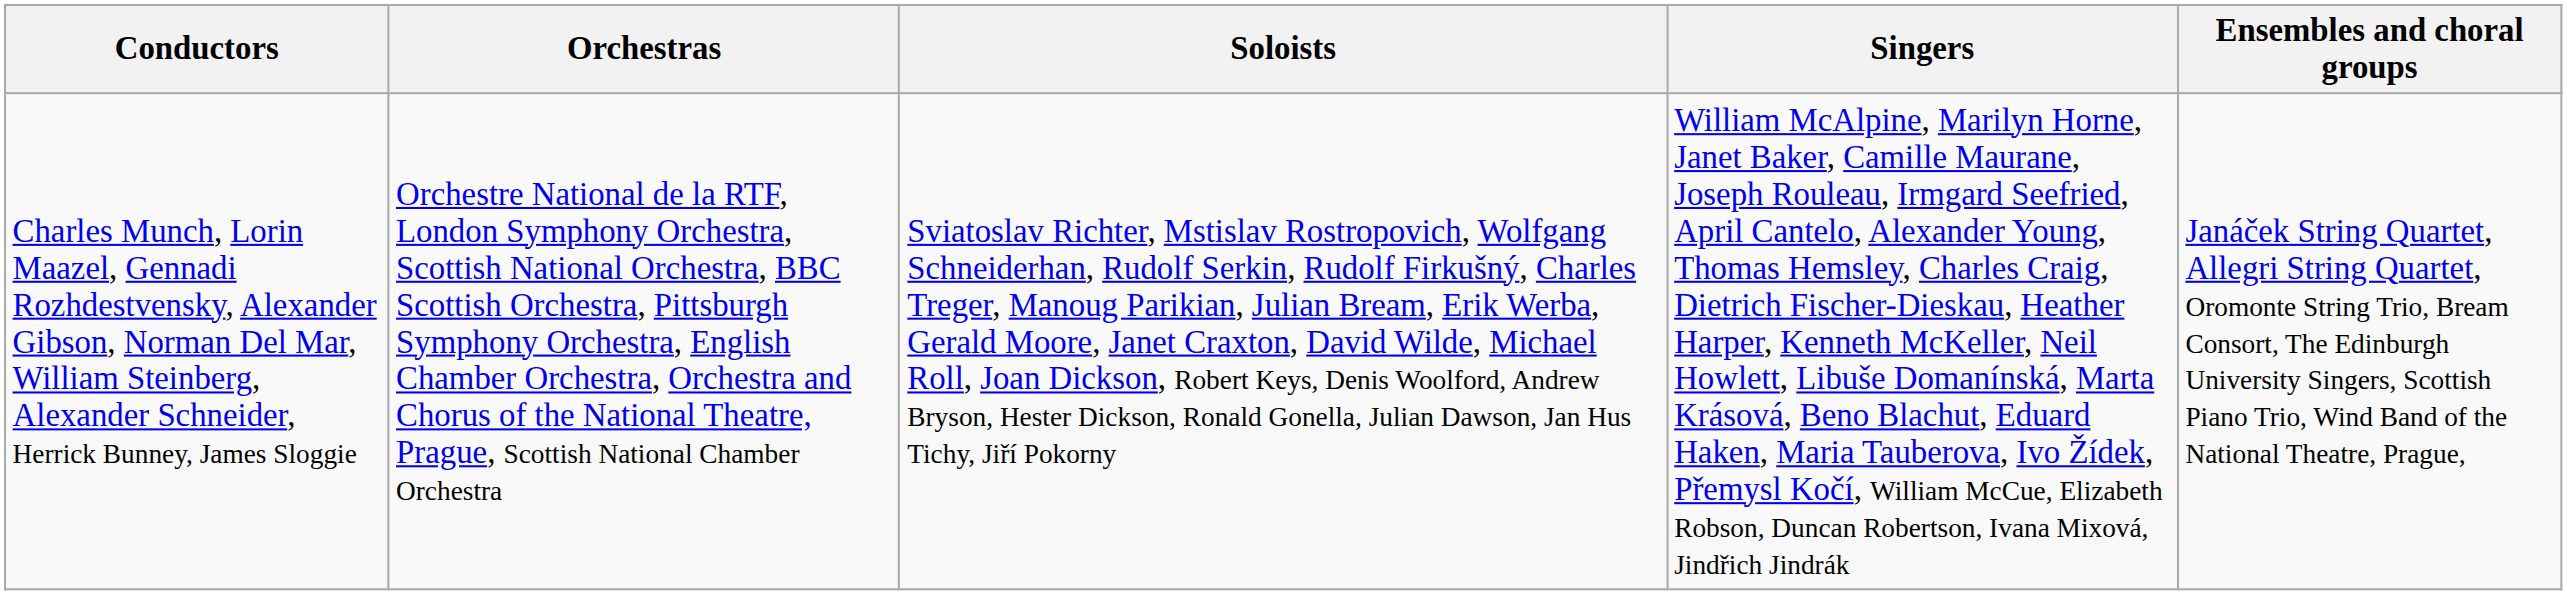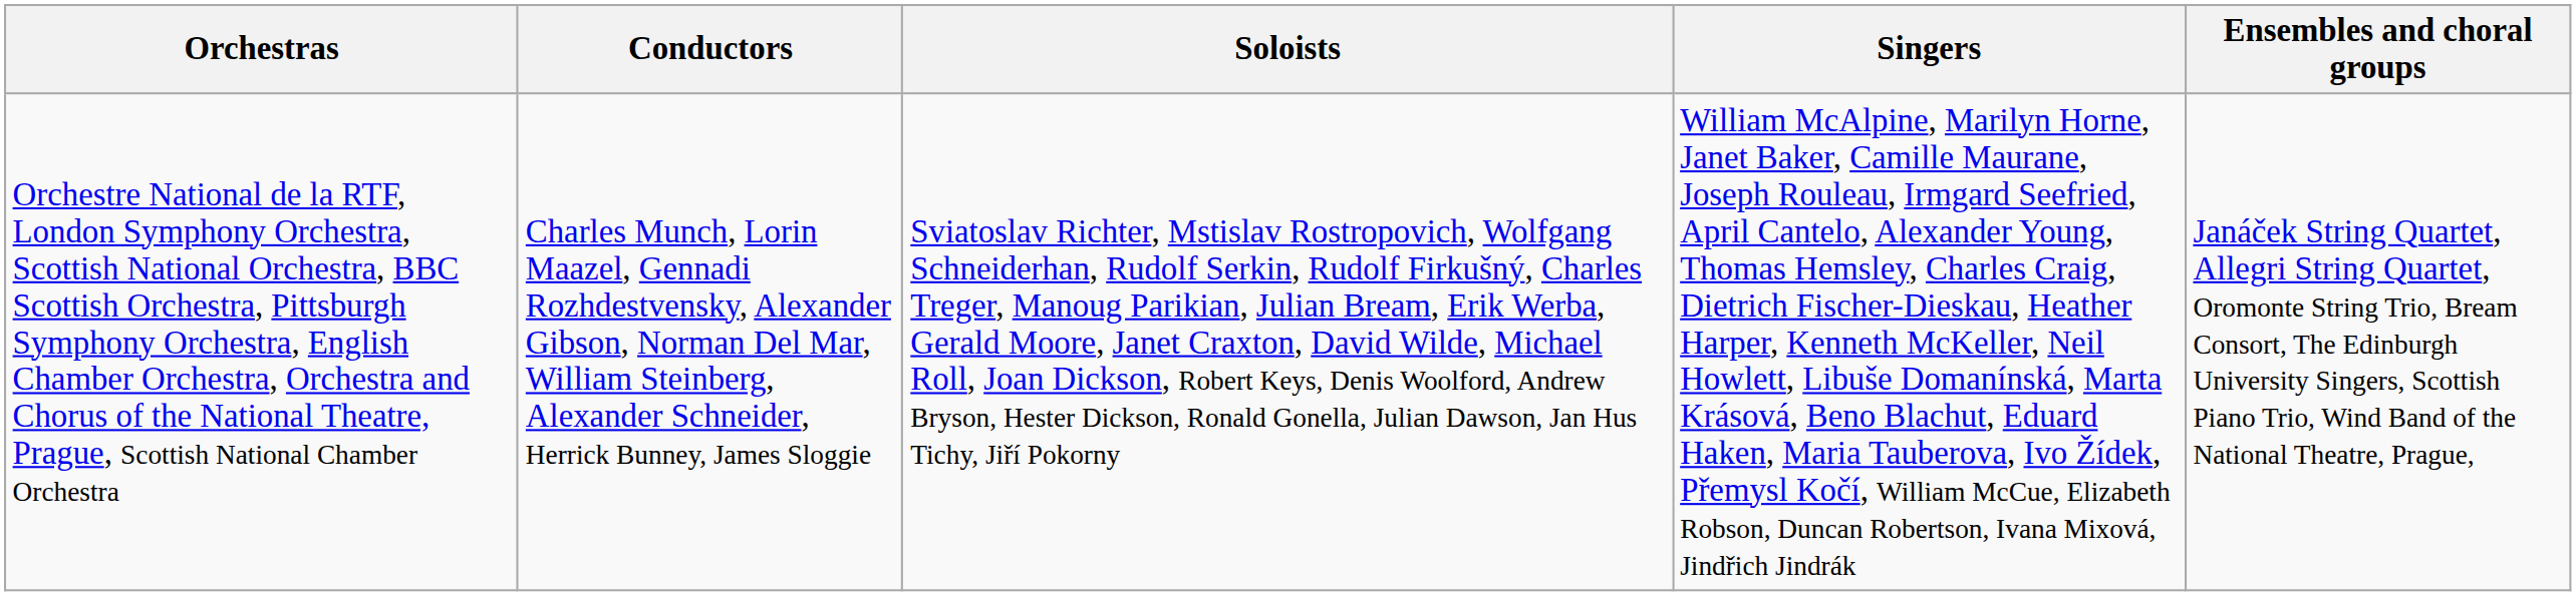columns swapped: Orchestras <-> Conductors
